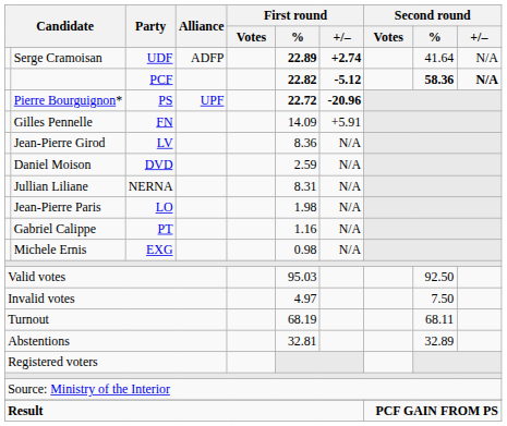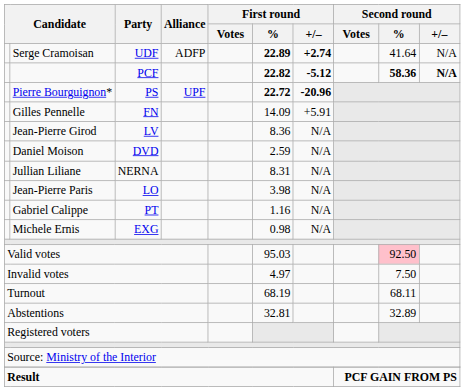LO | First round / %: 1.98 -> 3.98
Valid votes | Second round / %: no background -> pink background
